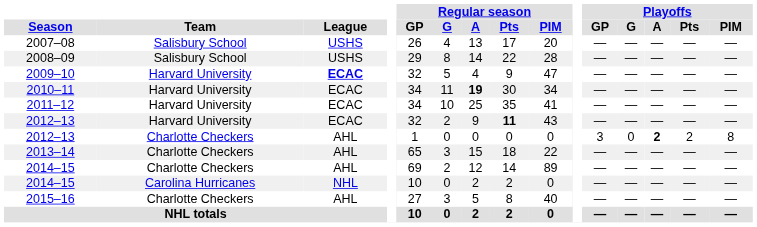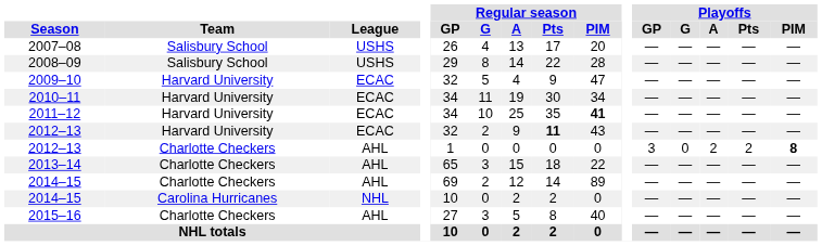2009–10 | League: bold -> normal
2010–11 | Regular season / A: bold -> normal
2011–12 | Regular season / PIM: normal -> bold
2012–13 / Charlotte Checkers | Playoffs / A: bold -> normal
2012–13 / Charlotte Checkers | Playoffs / PIM: normal -> bold
